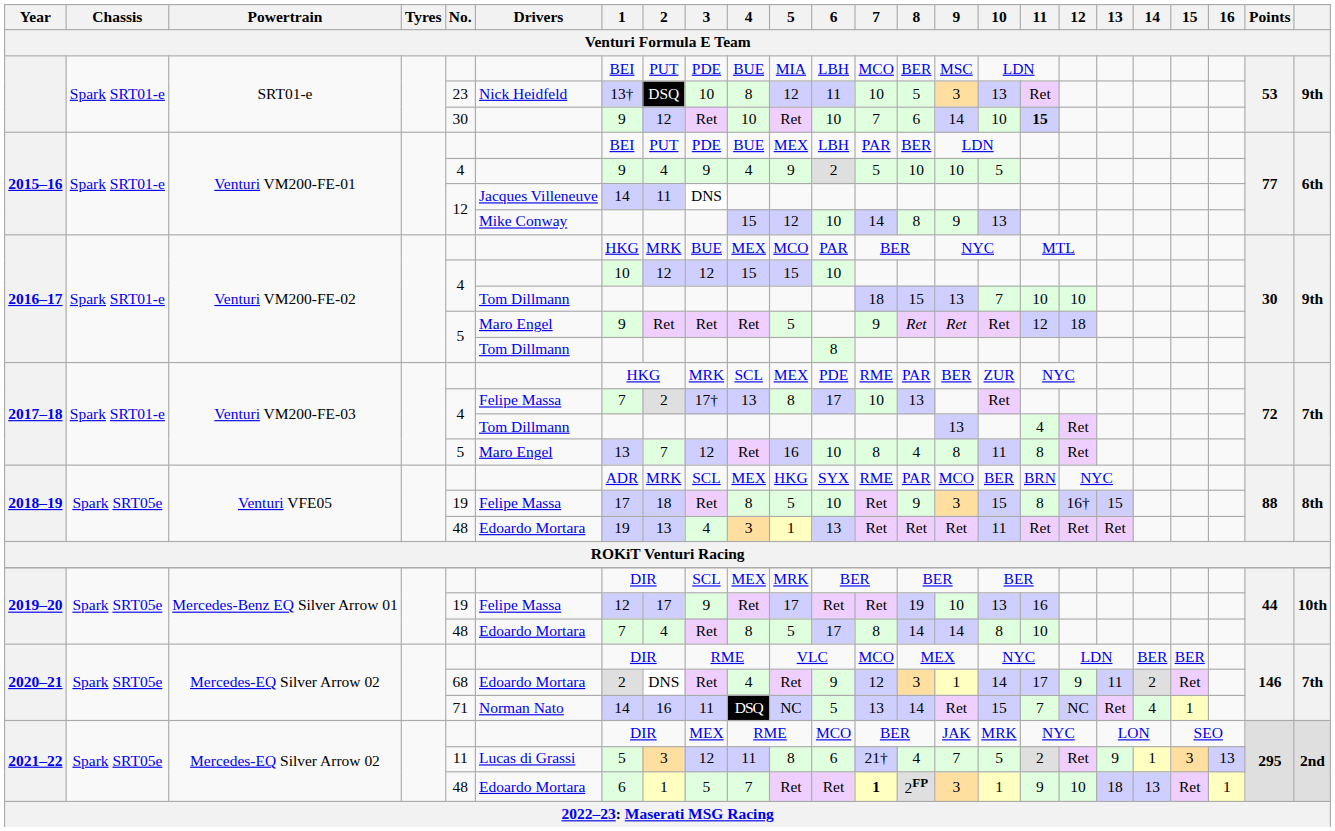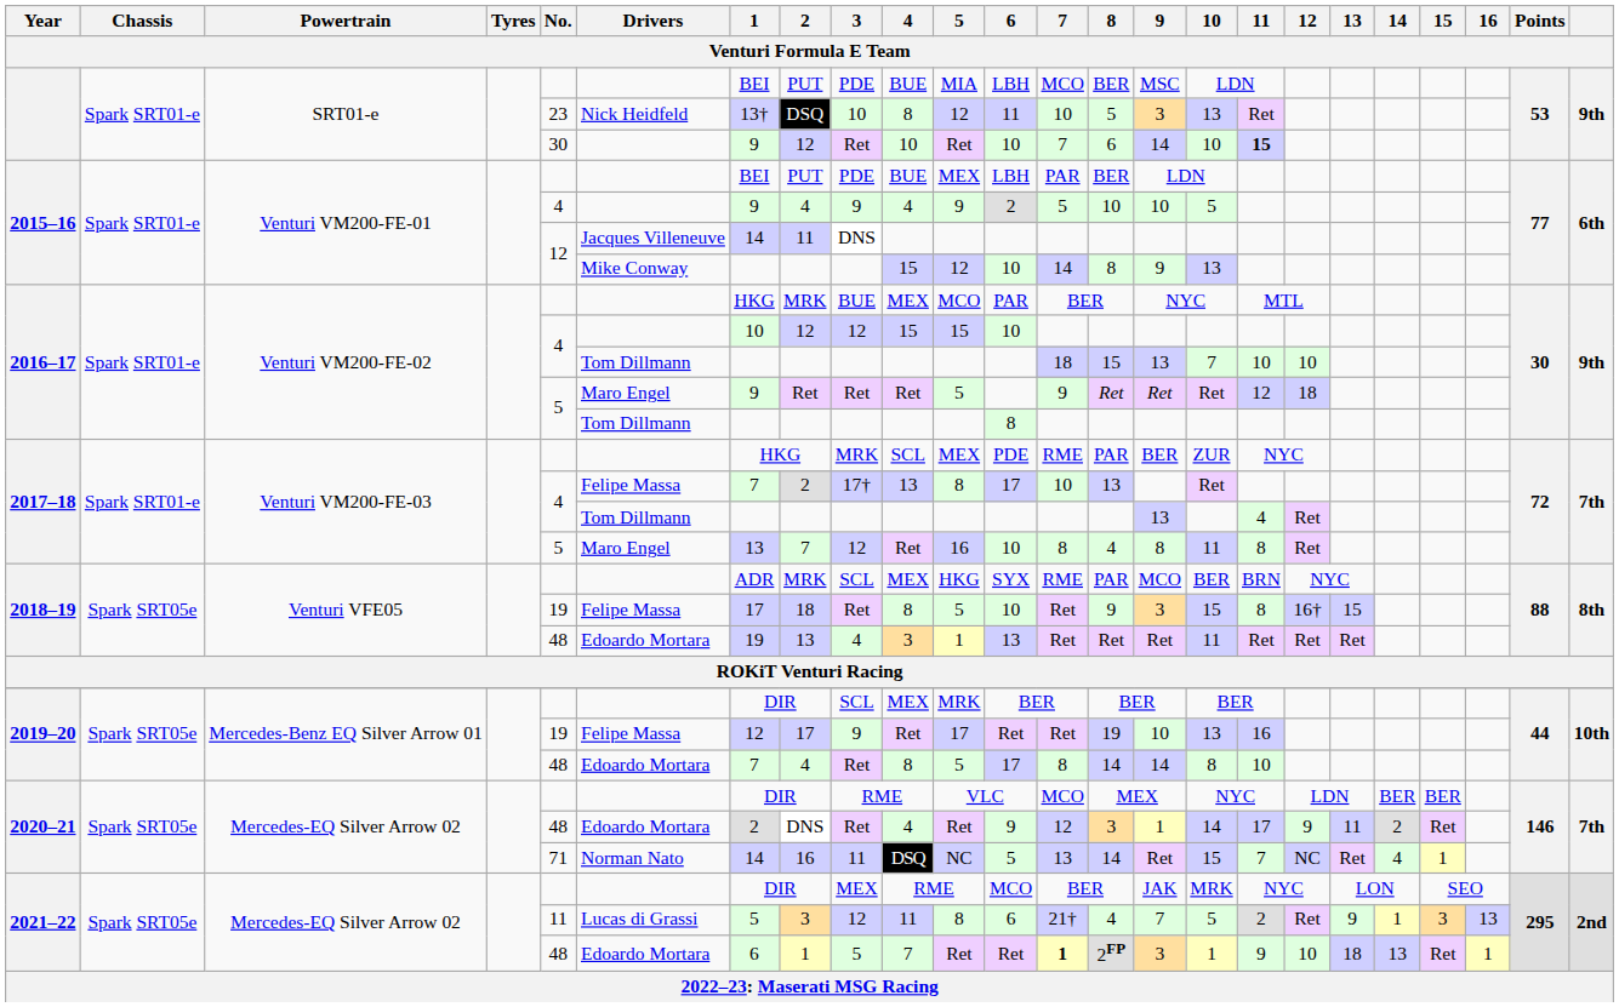row 27 | No.: 68 -> 48
